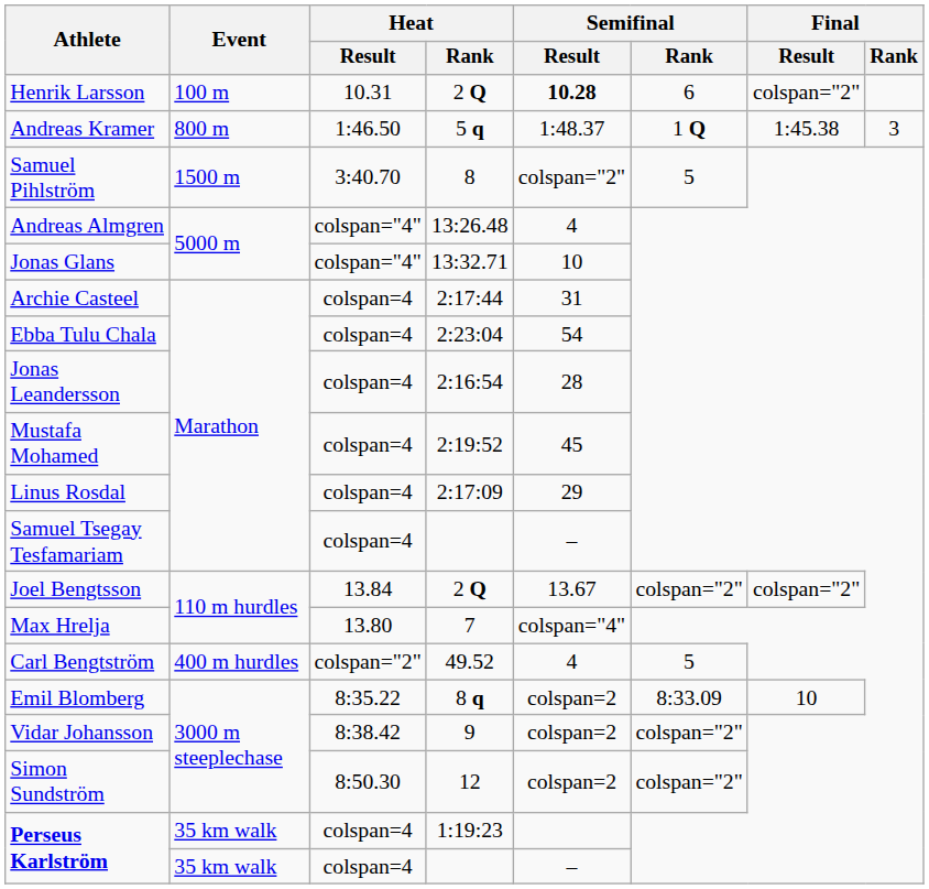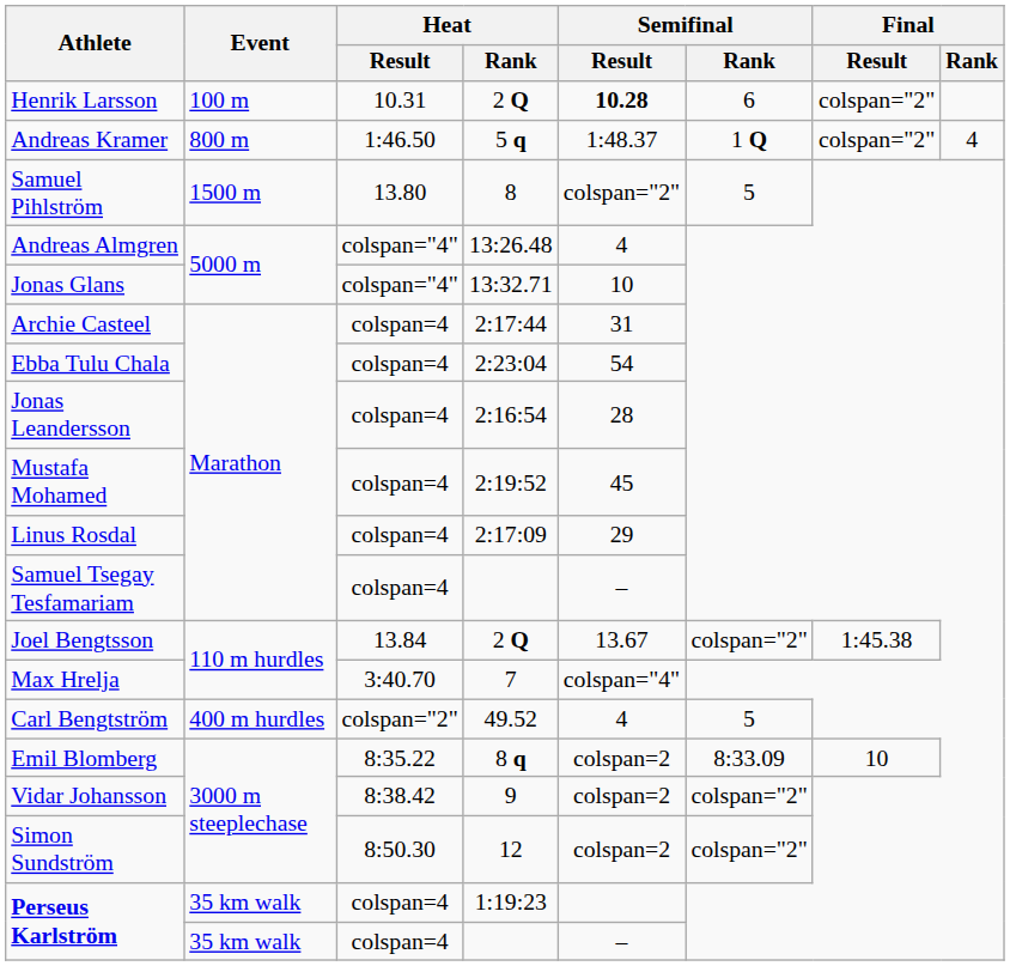Andreas Kramer | Final / Result: 1:45.38 -> colspan="2"
Andreas Kramer | Final / Rank: 3 -> 4
Samuel Pihlström | Heat / Result: 3:40.70 -> 13.80
Joel Bengtsson | Final / Result: colspan="2" -> 1:45.38
Max Hrelja | Heat / Result: 13.80 -> 3:40.70
